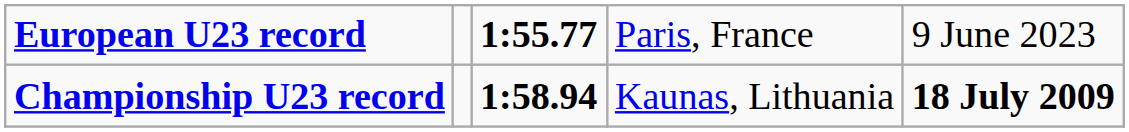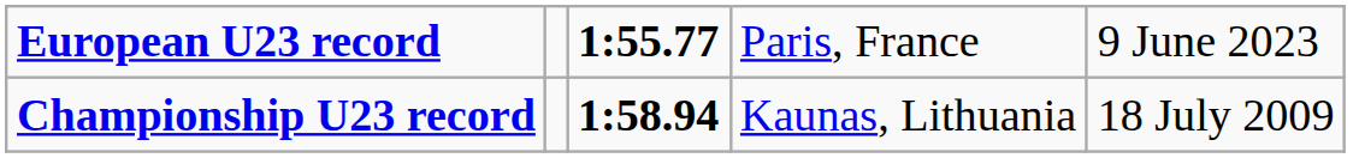Championship U23 record | column 5: bold -> normal
